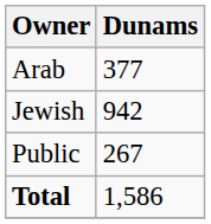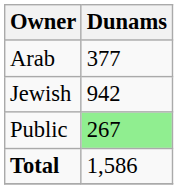Public | Dunams: no background -> lightgreen background
